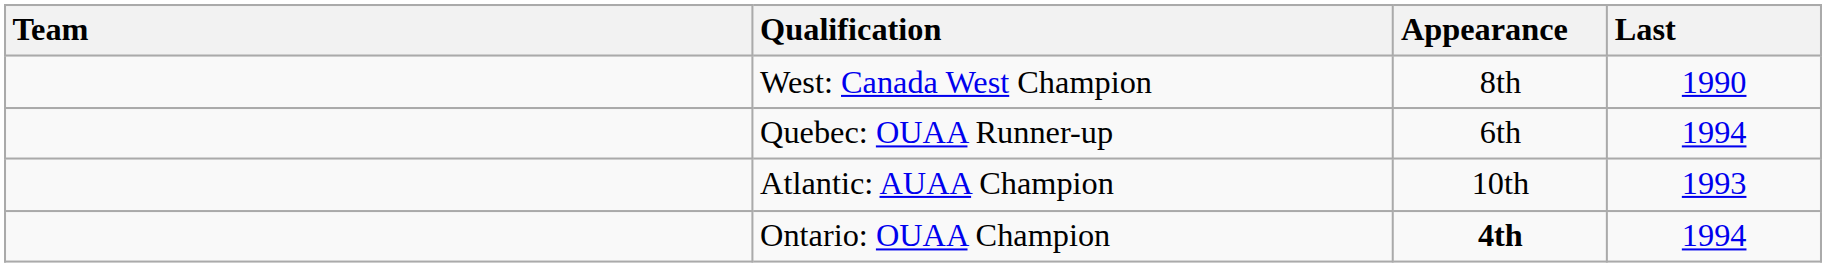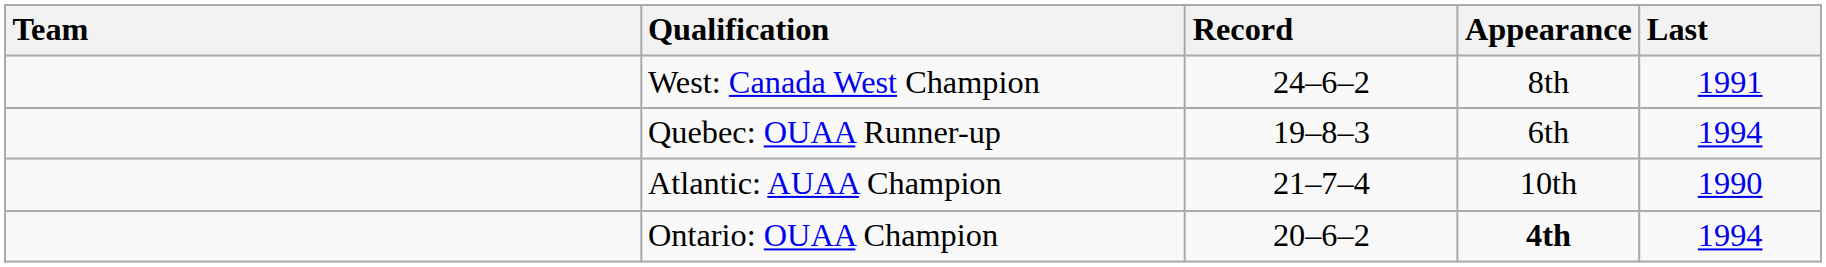+ column: Record | 24–6–2 | 19–8–3 | 21–7–4 | 20–6–2
West: Canada West Champion | Last: 1990 -> 1991
Atlantic: AUAA Champion | Last: 1993 -> 1990
